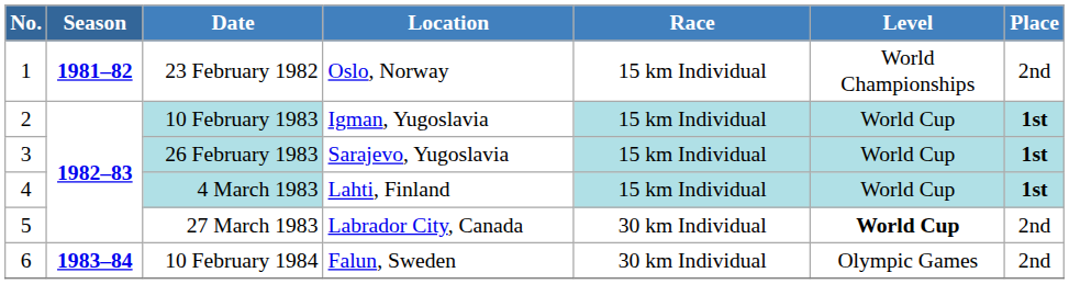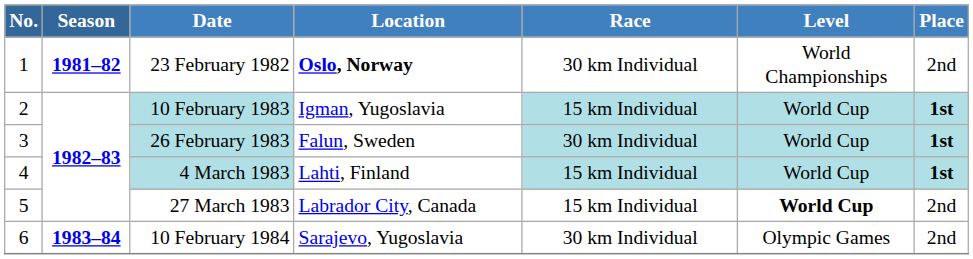23 February 1982 | Location: normal -> bold
23 February 1982 | Race: 15 km Individual -> 30 km Individual
26 February 1983 | Location: Sarajevo, Yugoslavia -> Falun, Sweden
26 February 1983 | Race: 15 km Individual -> 30 km Individual
27 March 1983 | Race: 30 km Individual -> 15 km Individual
10 February 1984 | Location: Falun, Sweden -> Sarajevo, Yugoslavia
